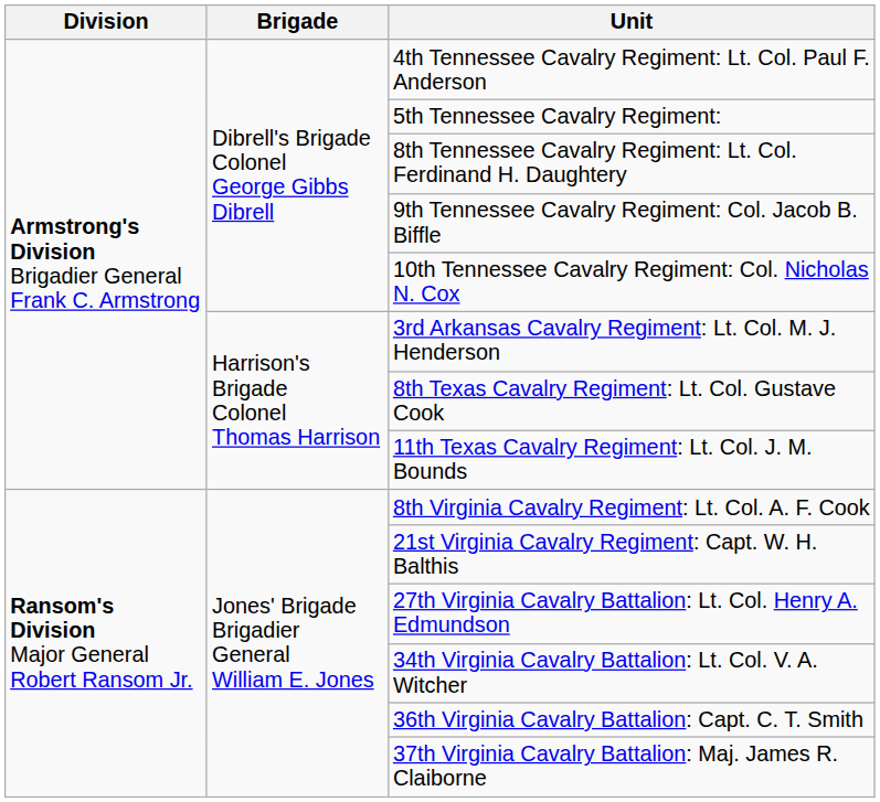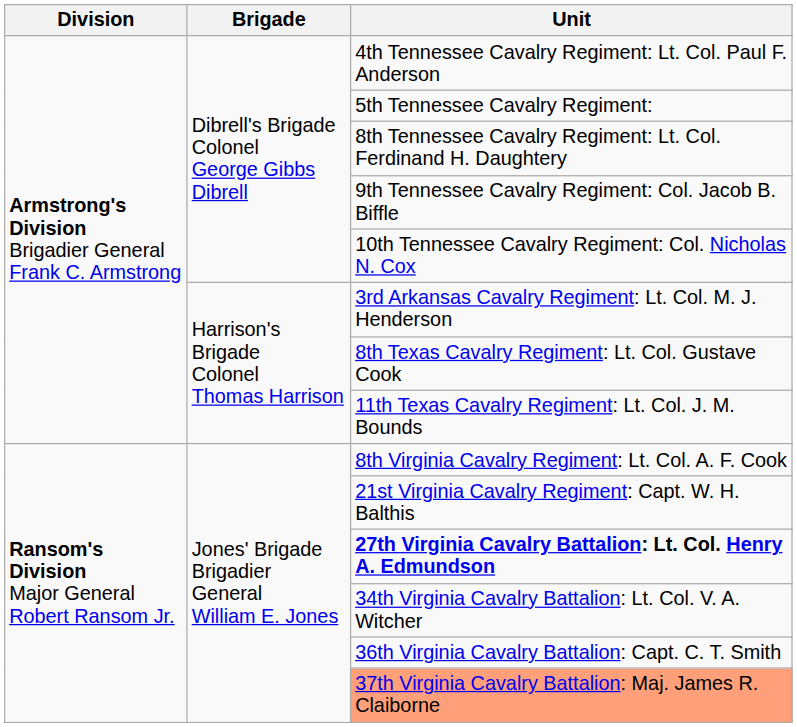27th Virginia Cavalry Battalion: Lt. Col. Henry A. Edmundson | Unit: normal -> bold
37th Virginia Cavalry Battalion: Maj. James R. Claiborne | Unit: no background -> lightsalmon background
